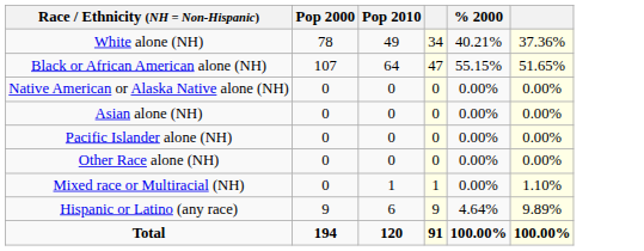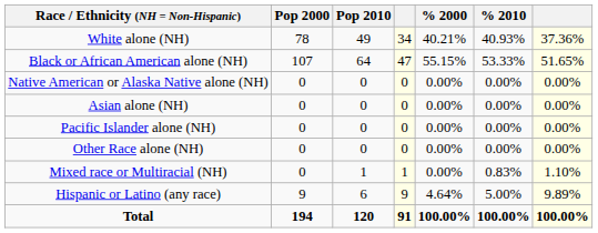+ column: % 2010 | 40.93% | 53.33% | 0.00% | 0.00% | 0.00% | 0.00% | 0.83% | 5.00% | 100.00%
